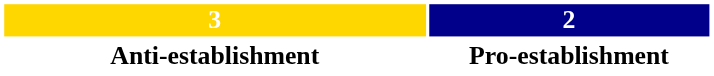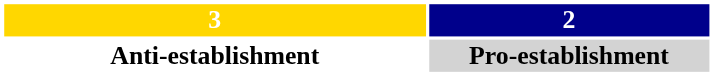Anti-establishment | 2: no background -> lightgrey background
